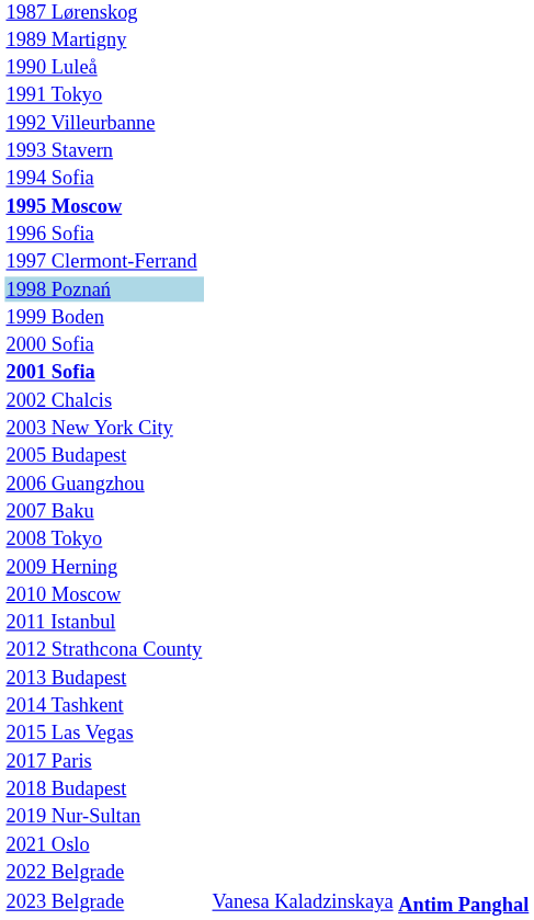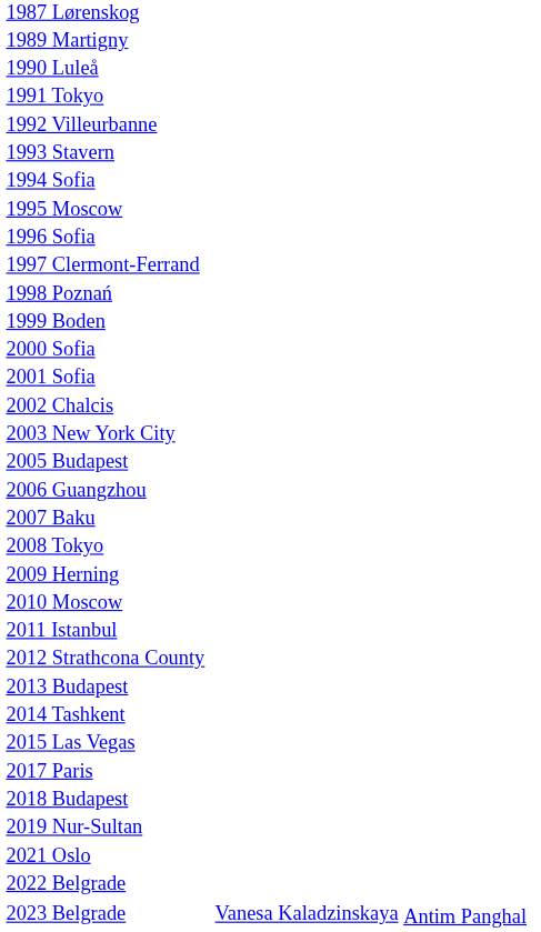1995 Moscow | column 1: bold -> normal
1998 Poznań | column 1: lightblue background -> no background
2001 Sofia | column 1: bold -> normal
2023 Belgrade / Antim Panghal | column 3: bold -> normal
